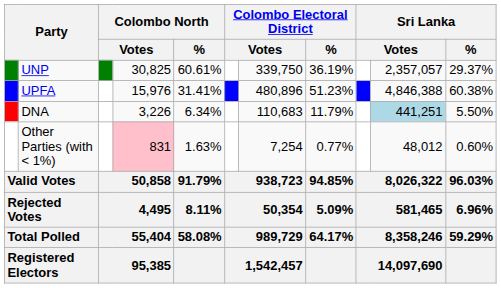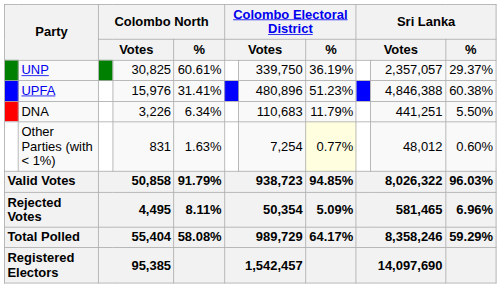DNA | column 10: lightblue background -> no background
Other Parties (with < 1%) | column 4: pink background -> no background
Other Parties (with < 1%) | Colombo Electoral District / %: no background -> lightyellow background
